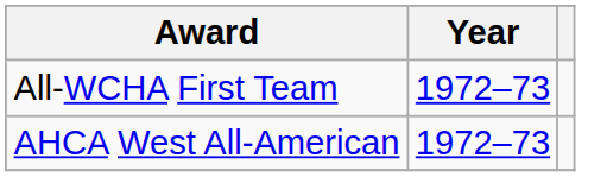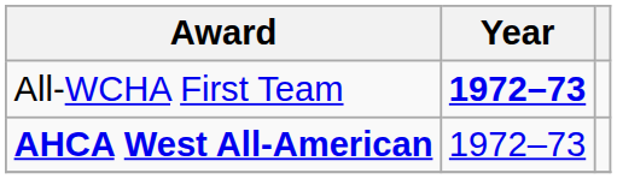row 2 | Year: normal -> bold
row 3 | Award: normal -> bold
